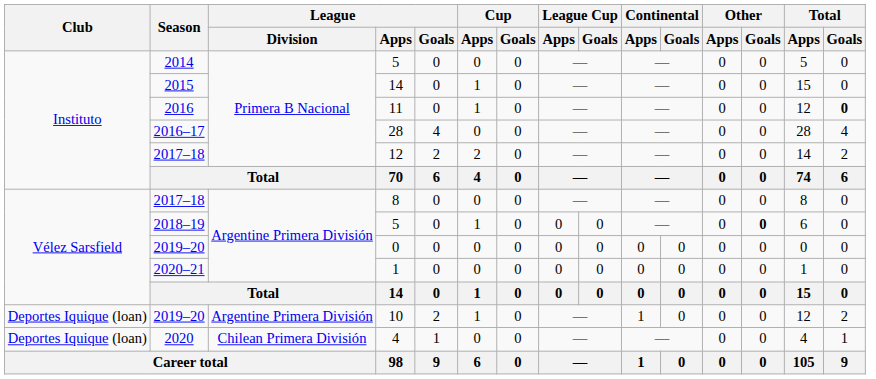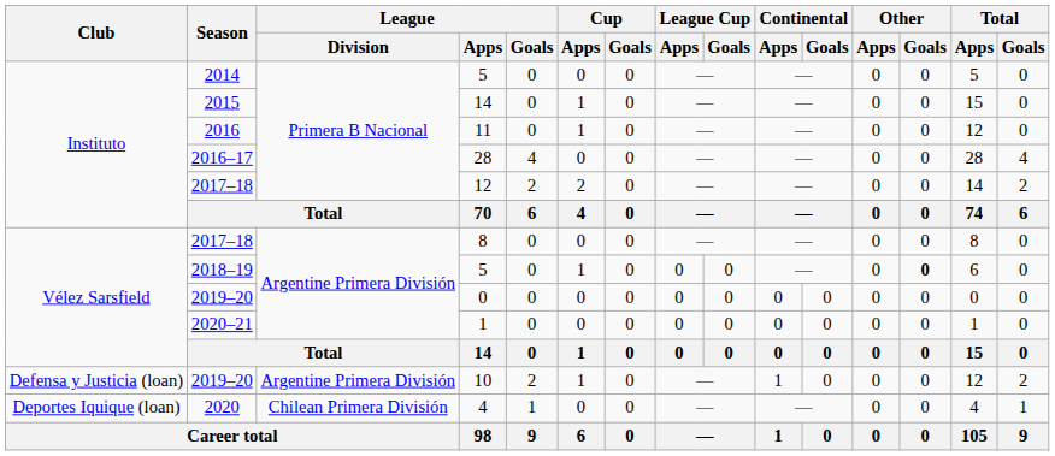11 | Total / Goals: bold -> normal
10 | Club: Deportes Iquique (loan) -> Defensa y Justicia (loan)
